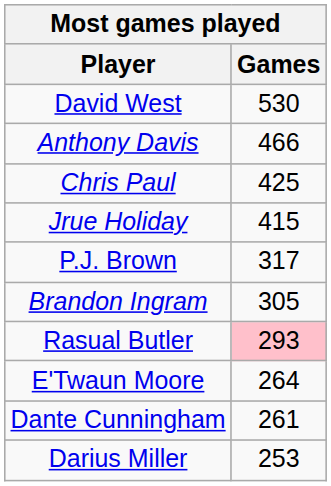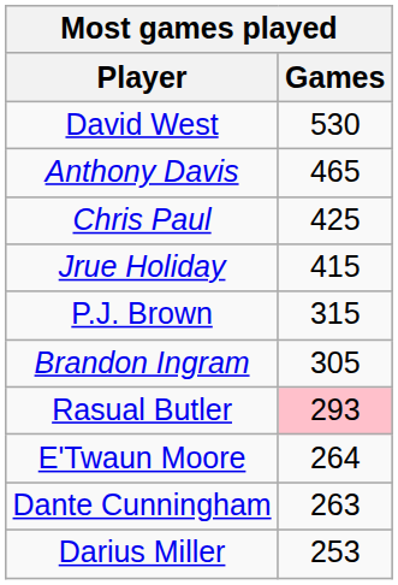Anthony Davis | Games: 466 -> 465
P.J. Brown | Games: 317 -> 315
Dante Cunningham | Games: 261 -> 263
